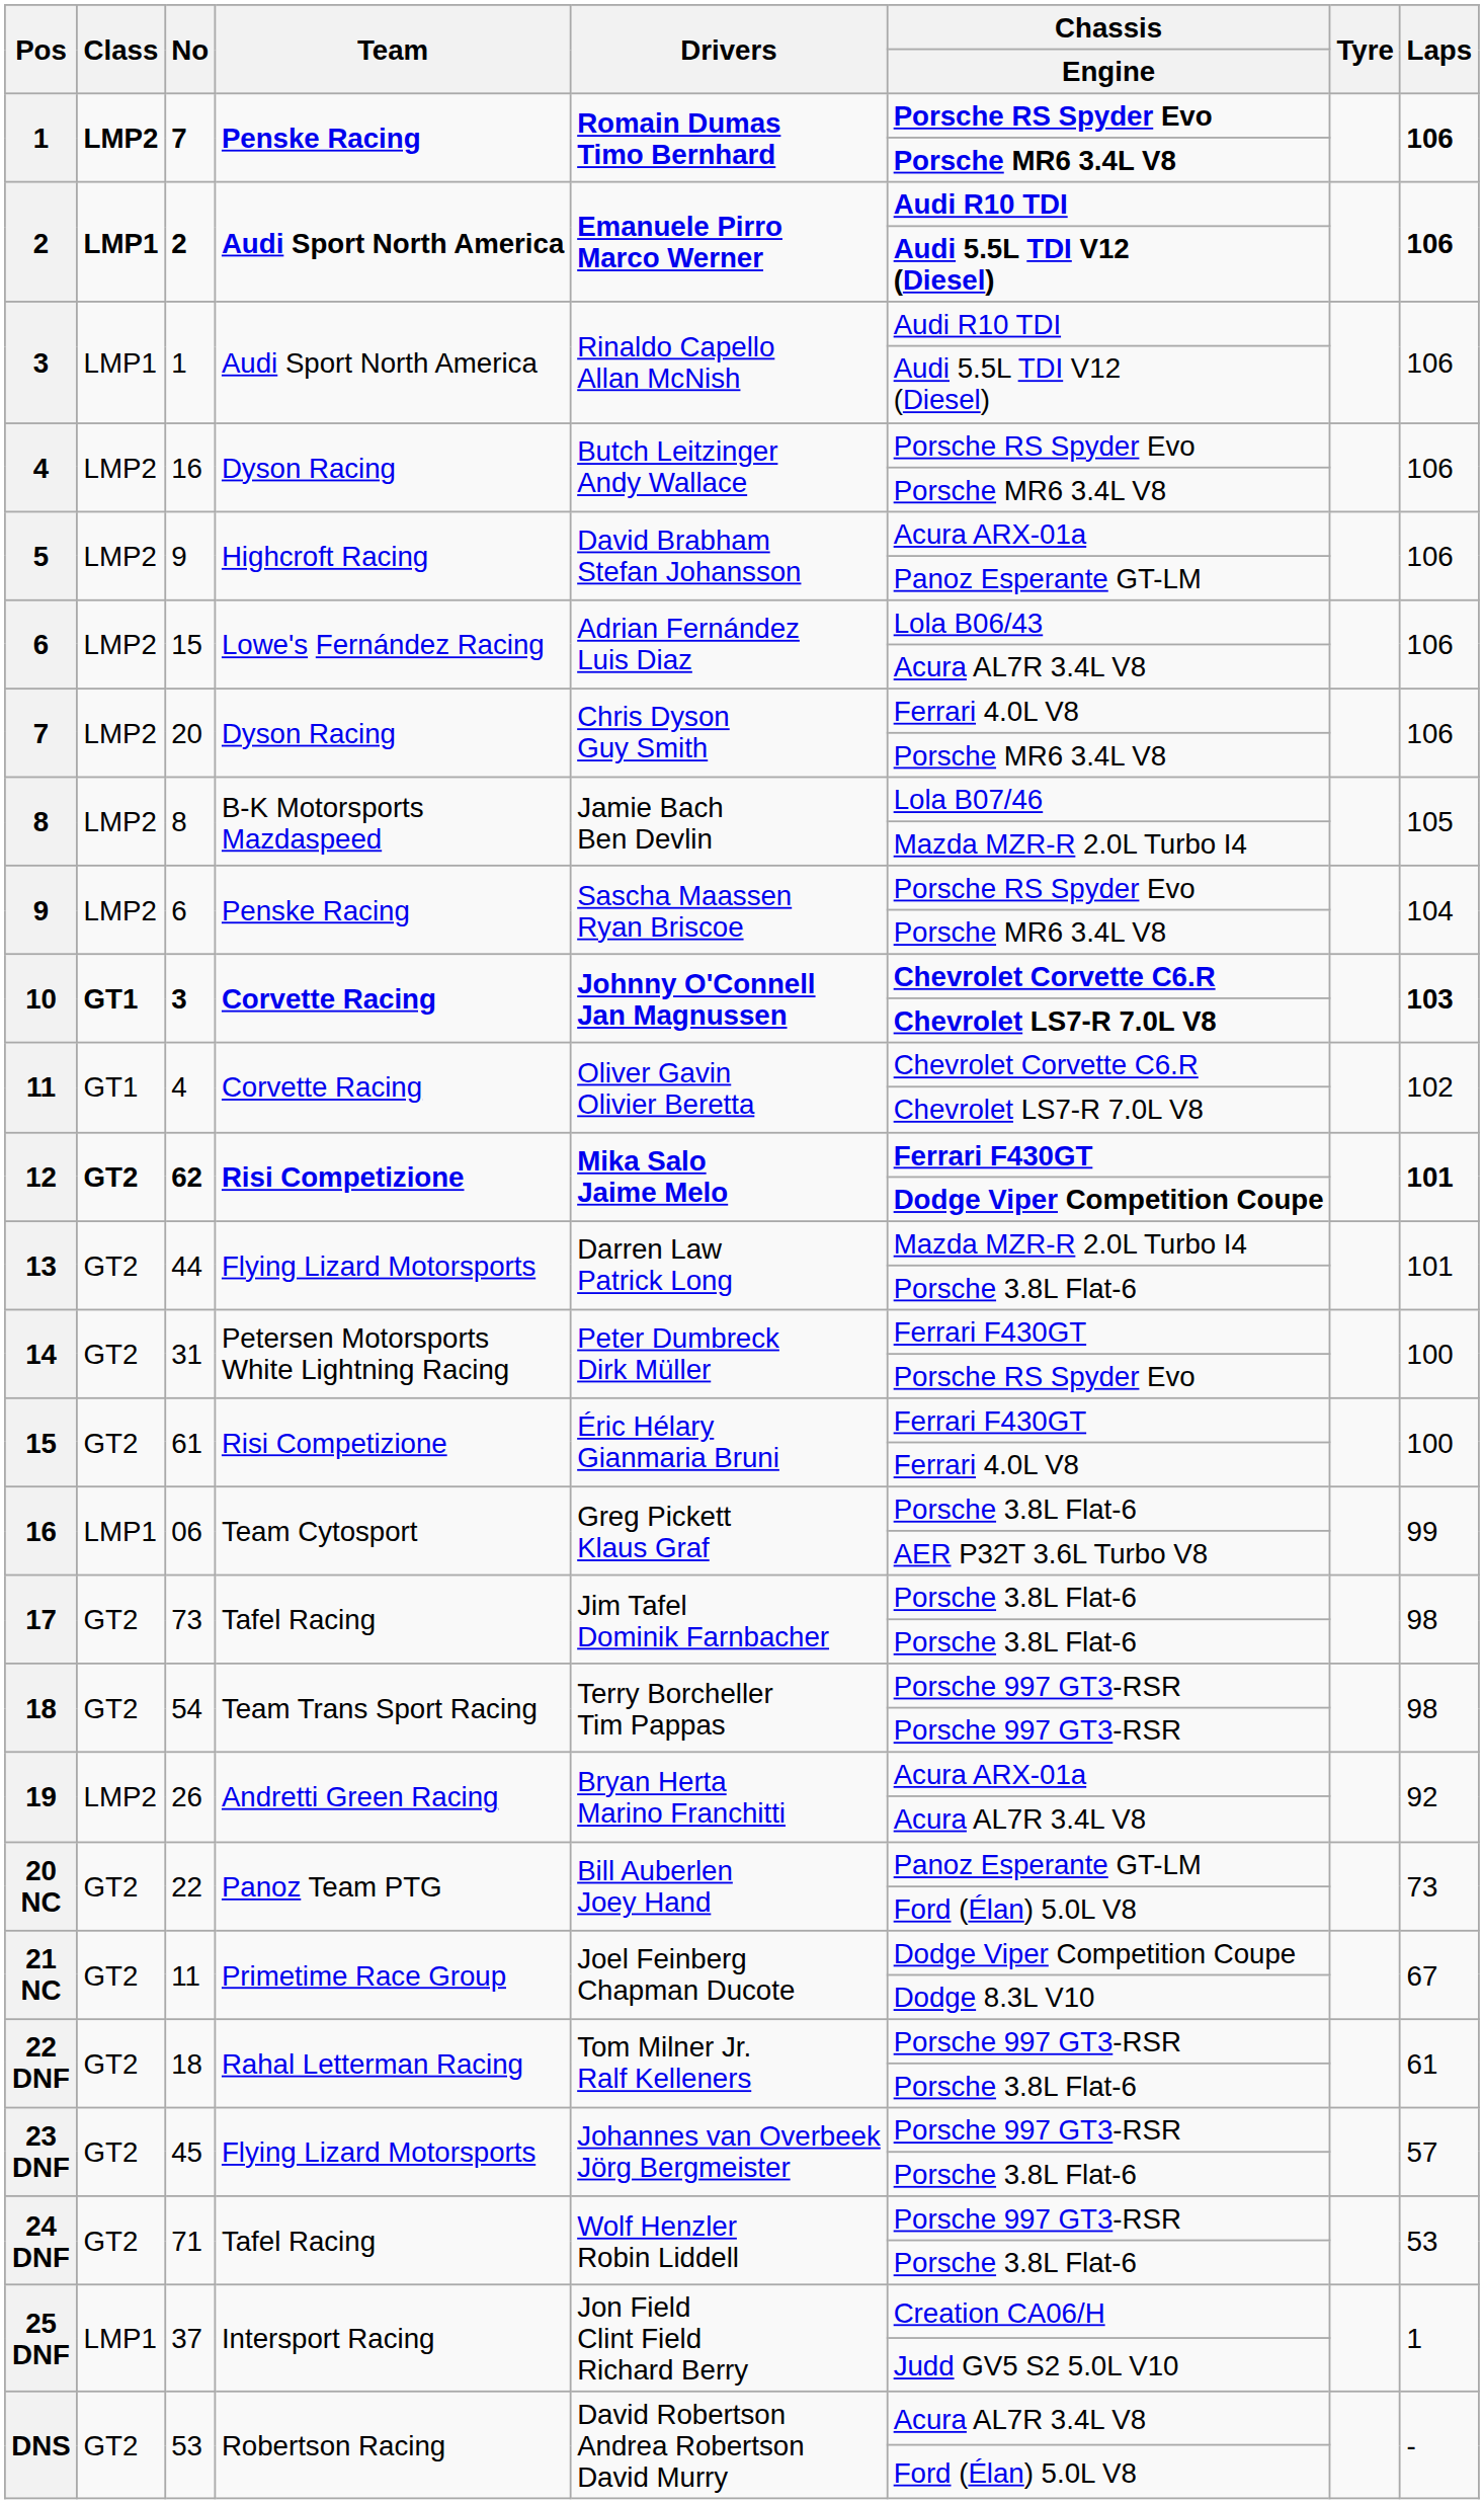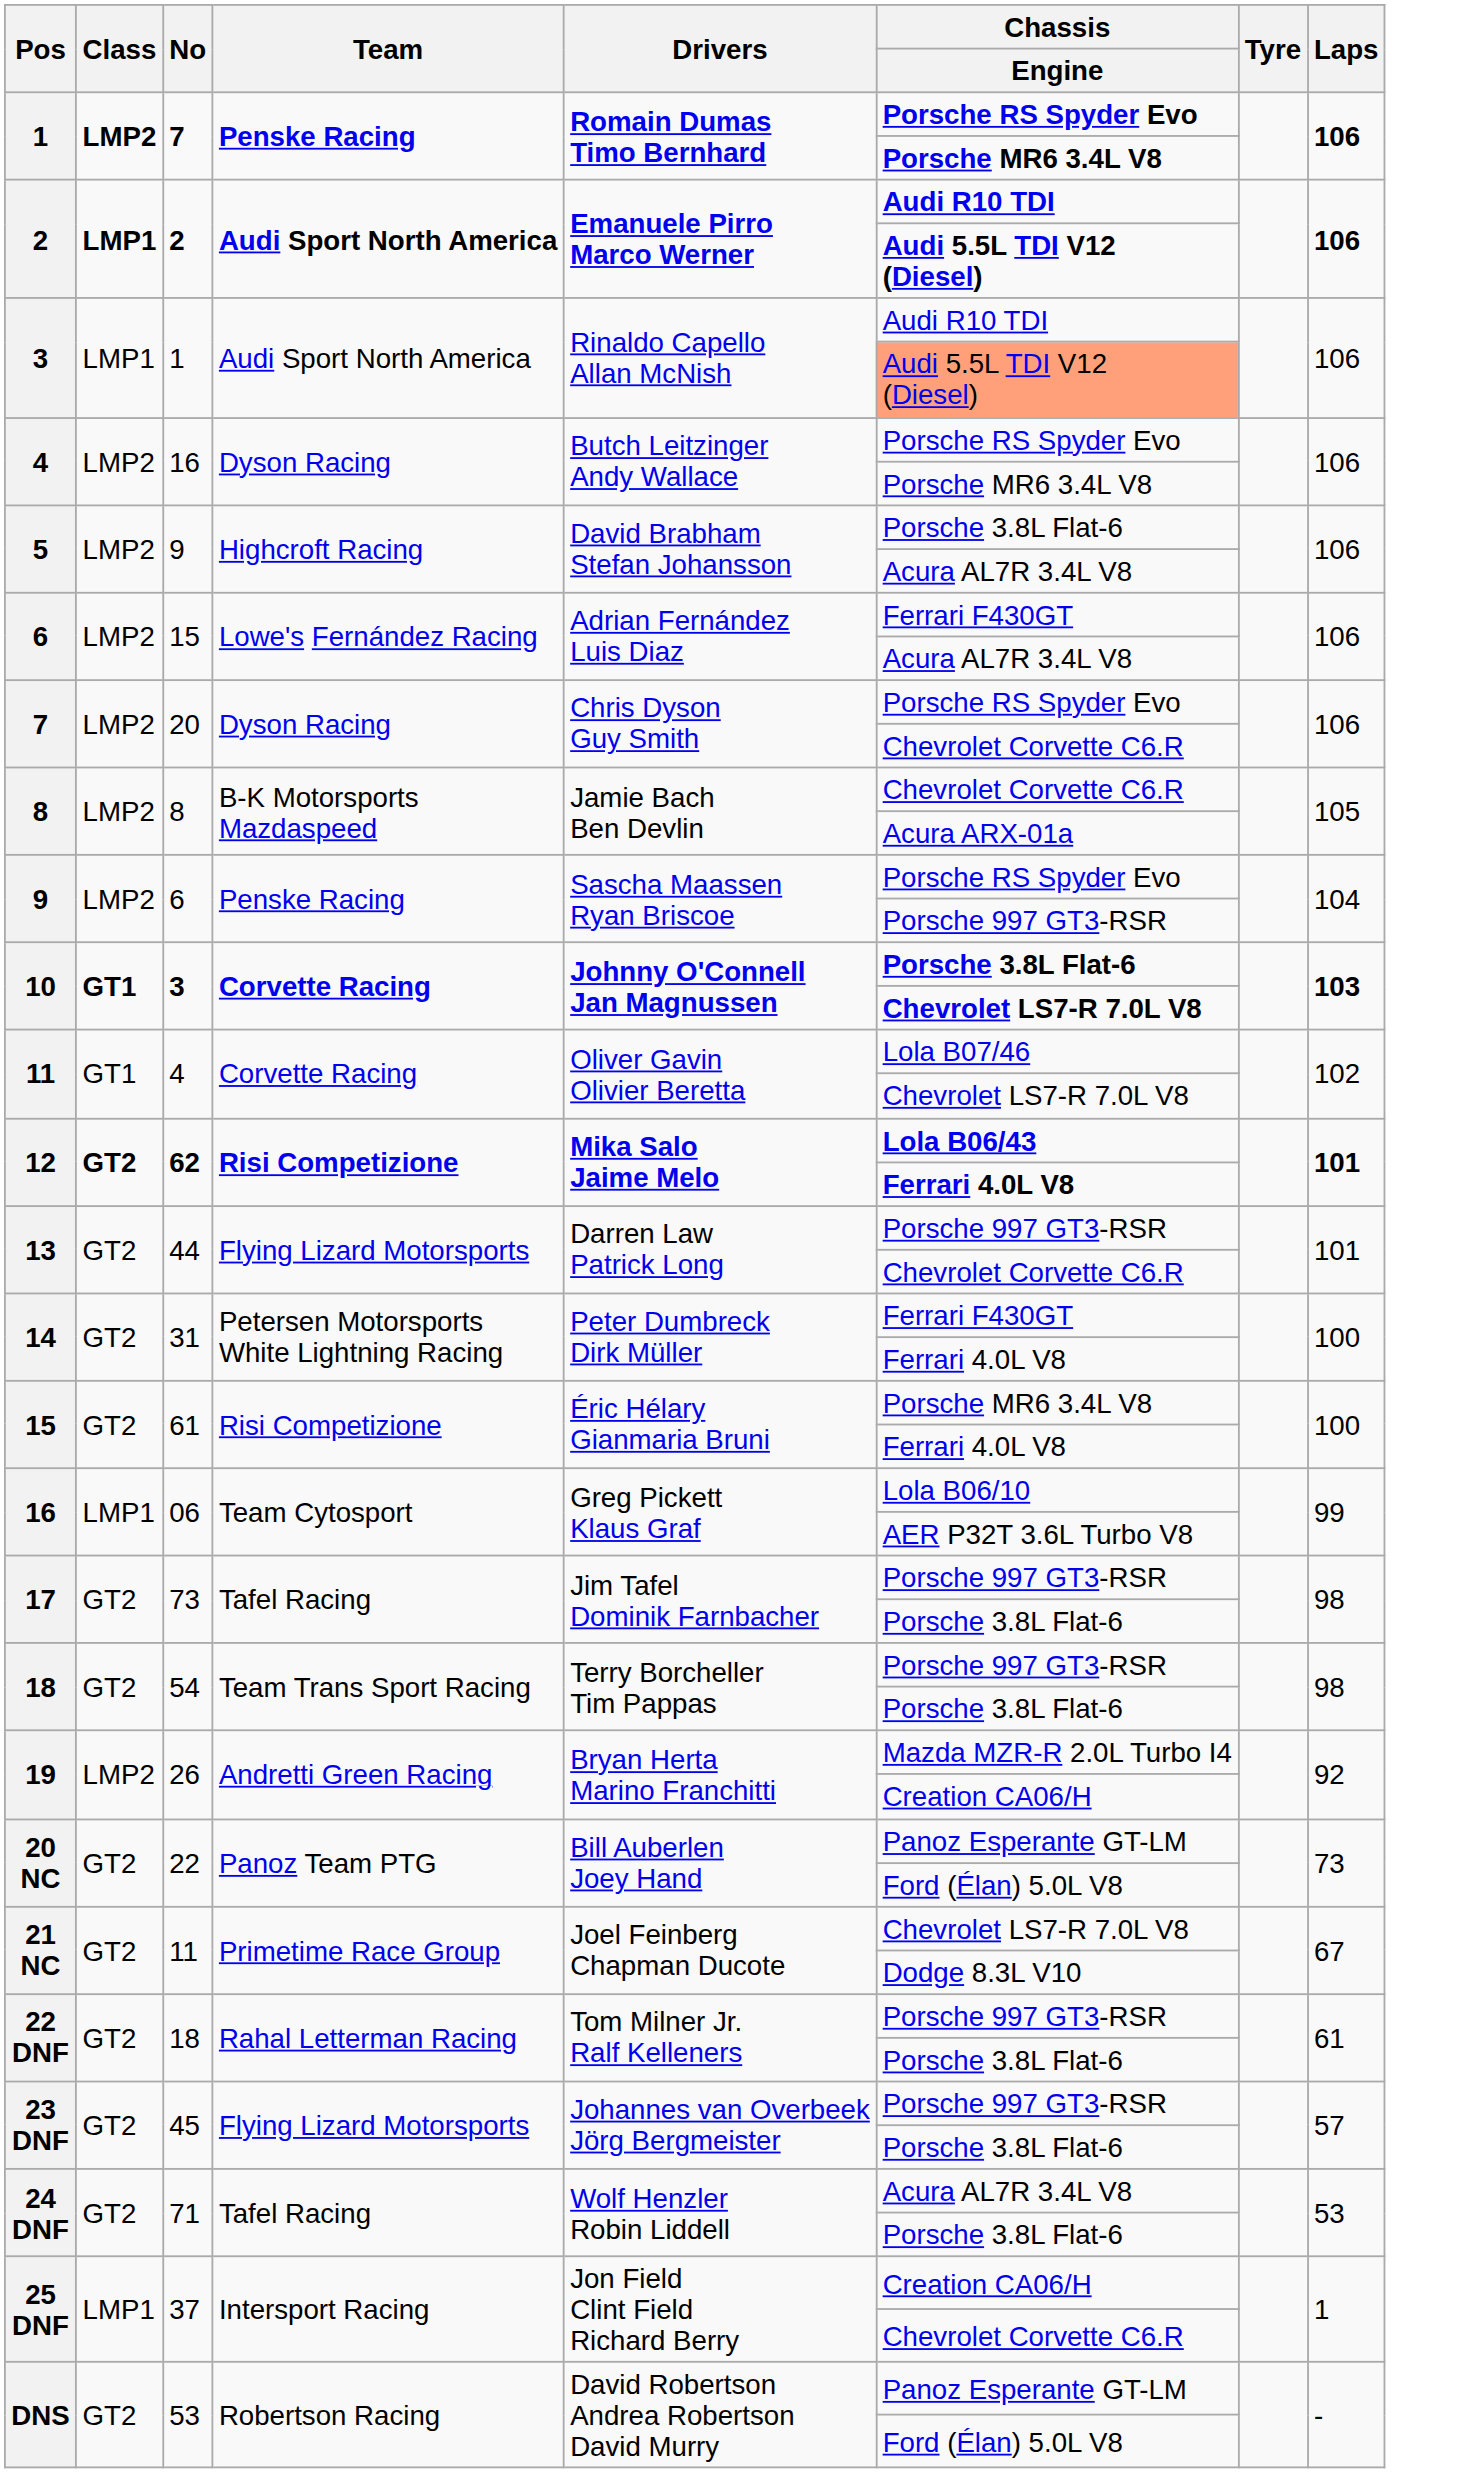row 8 | Chassis / Engine: no background -> lightsalmon background
row 11 | Chassis / Engine: Acura ARX-01a -> Porsche 3.8L Flat-6
row 12 | Chassis / Engine: Panoz Esperante GT-LM -> Acura AL7R 3.4L V8
row 13 | Chassis / Engine: Lola B06/43 -> Ferrari F430GT
row 15 | Chassis / Engine: Ferrari 4.0L V8 -> Porsche RS Spyder Evo
row 16 | Chassis / Engine: Porsche MR6 3.4L V8 -> Chevrolet Corvette C6.R
row 17 | Chassis / Engine: Lola B07/46 -> Chevrolet Corvette C6.R
row 18 | Chassis / Engine: Mazda MZR-R 2.0L Turbo I4 -> Acura ARX-01a
row 20 | Chassis / Engine: Porsche MR6 3.4L V8 -> Porsche 997 GT3-RSR
row 21 | Chassis / Engine: Chevrolet Corvette C6.R -> Porsche 3.8L Flat-6
row 23 | Chassis / Engine: Chevrolet Corvette C6.R -> Lola B07/46
row 25 | Chassis / Engine: Ferrari F430GT -> Lola B06/43
row 26 | Chassis / Engine: Dodge Viper Competition Coupe -> Ferrari 4.0L V8
row 27 | Chassis / Engine: Mazda MZR-R 2.0L Turbo I4 -> Porsche 997 GT3-RSR
row 28 | Chassis / Engine: Porsche 3.8L Flat-6 -> Chevrolet Corvette C6.R
row 30 | Chassis / Engine: Porsche RS Spyder Evo -> Ferrari 4.0L V8
row 31 | Chassis / Engine: Ferrari F430GT -> Porsche MR6 3.4L V8
row 33 | Chassis / Engine: Porsche 3.8L Flat-6 -> Lola B06/10
row 35 | Chassis / Engine: Porsche 3.8L Flat-6 -> Porsche 997 GT3-RSR
row 38 | Chassis / Engine: Porsche 997 GT3-RSR -> Porsche 3.8L Flat-6
row 39 | Chassis / Engine: Acura ARX-01a -> Mazda MZR-R 2.0L Turbo I4
row 40 | Chassis / Engine: Acura AL7R 3.4L V8 -> Creation CA06/H
row 43 | Chassis / Engine: Dodge Viper Competition Coupe -> Chevrolet LS7-R 7.0L V8
row 49 | Chassis / Engine: Porsche 997 GT3-RSR -> Acura AL7R 3.4L V8
row 52 | Chassis / Engine: Judd GV5 S2 5.0L V10 -> Chevrolet Corvette C6.R
row 53 | Chassis / Engine: Acura AL7R 3.4L V8 -> Panoz Esperante GT-LM
